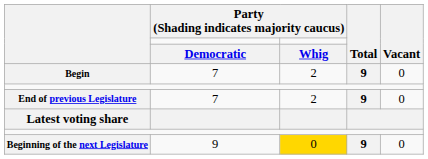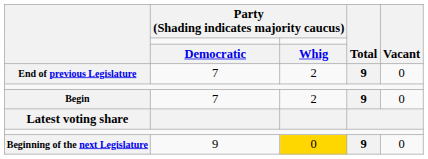rows swapped: End of previous Legislature <-> Begin
